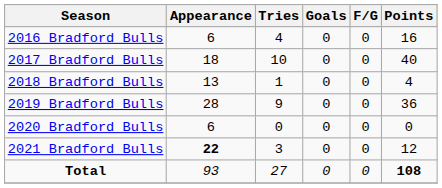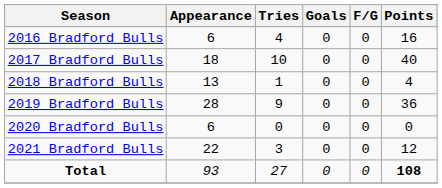2021 Bradford Bulls | Appearance: bold -> normal
